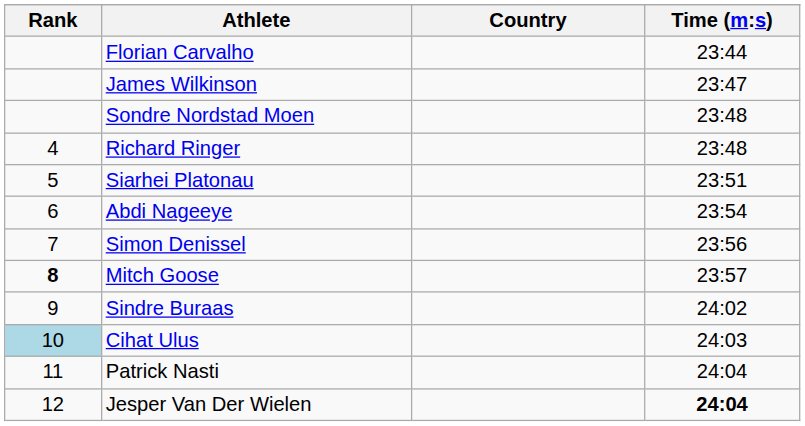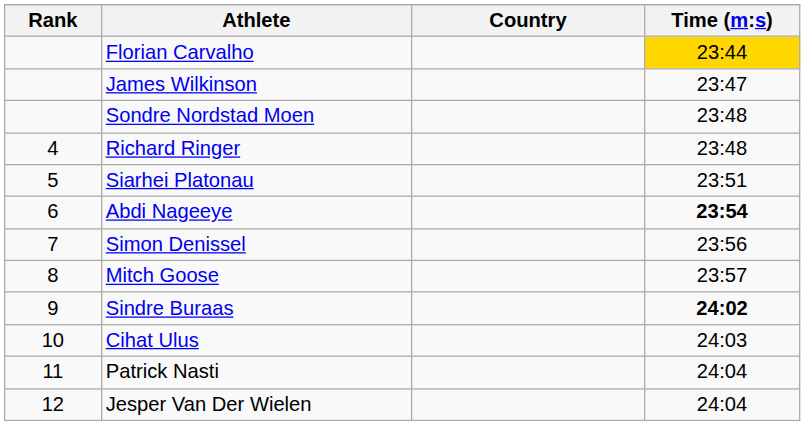Florian Carvalho | Time (m:s): no background -> gold background
Abdi Nageeye | Time (m:s): normal -> bold
Mitch Goose | Rank: bold -> normal
Sindre Buraas | Time (m:s): normal -> bold
Cihat Ulus | Rank: lightblue background -> no background
Jesper Van Der Wielen | Time (m:s): bold -> normal
